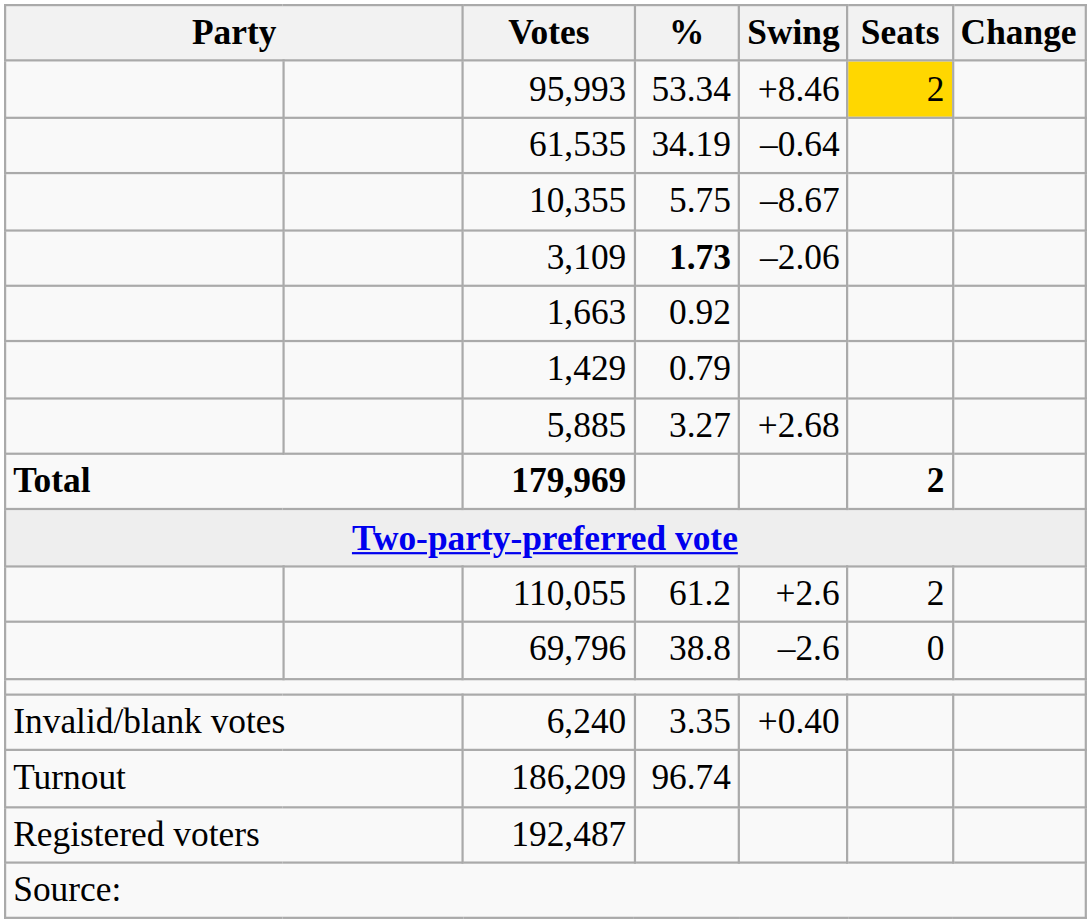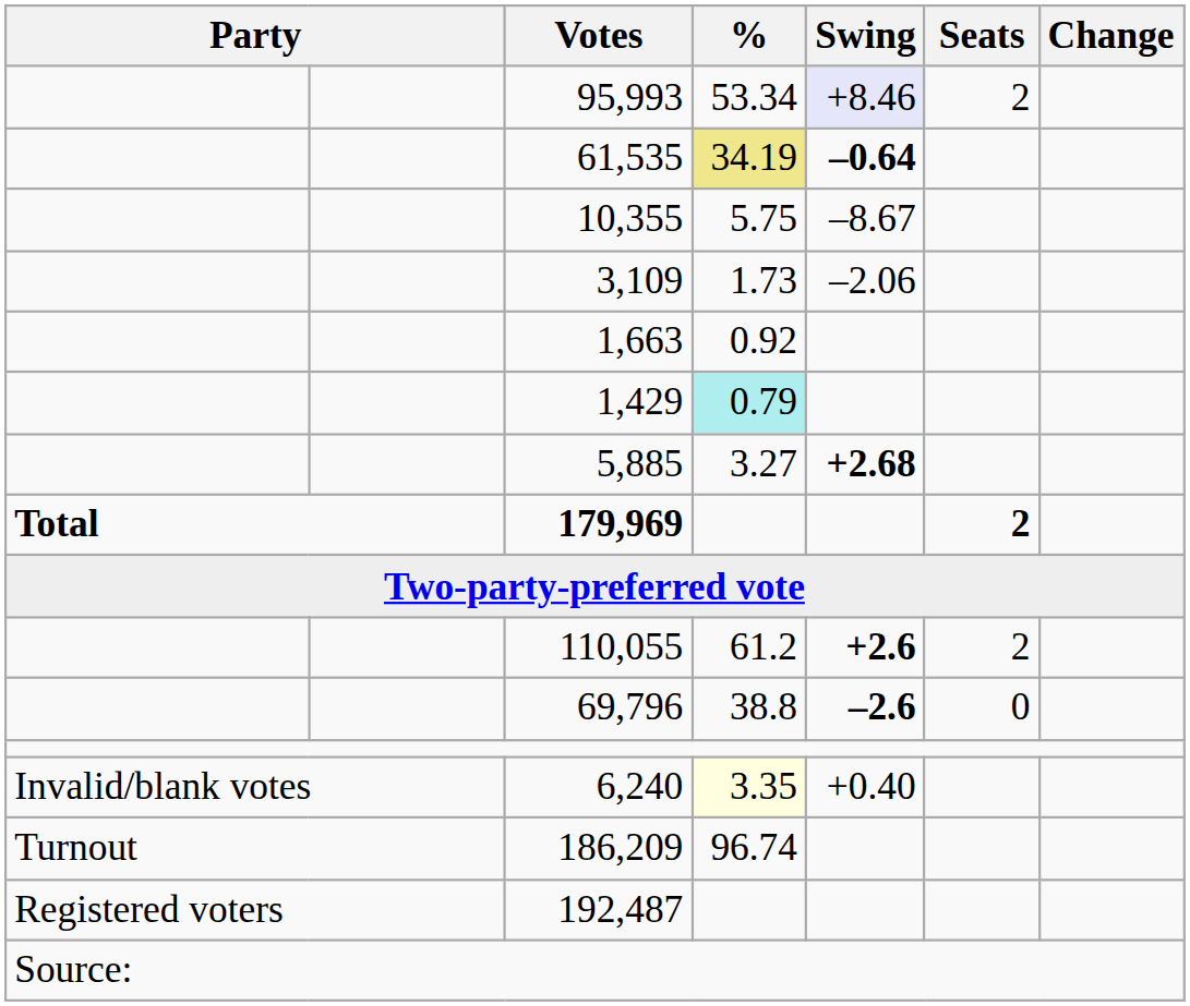95,993 | Swing: no background -> lavender background
95,993 | Seats: gold background -> no background
61,535 | %: no background -> khaki background
61,535 | Swing: normal -> bold
3,109 | %: bold -> normal
1,429 | %: no background -> paleturquoise background
5,885 | Swing: normal -> bold
110,055 | Swing: normal -> bold
69,796 | Swing: normal -> bold
6,240 | %: no background -> lightyellow background
